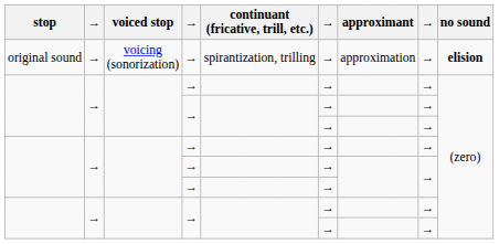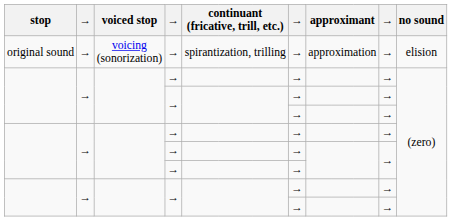original sound | no sound: bold -> normal
